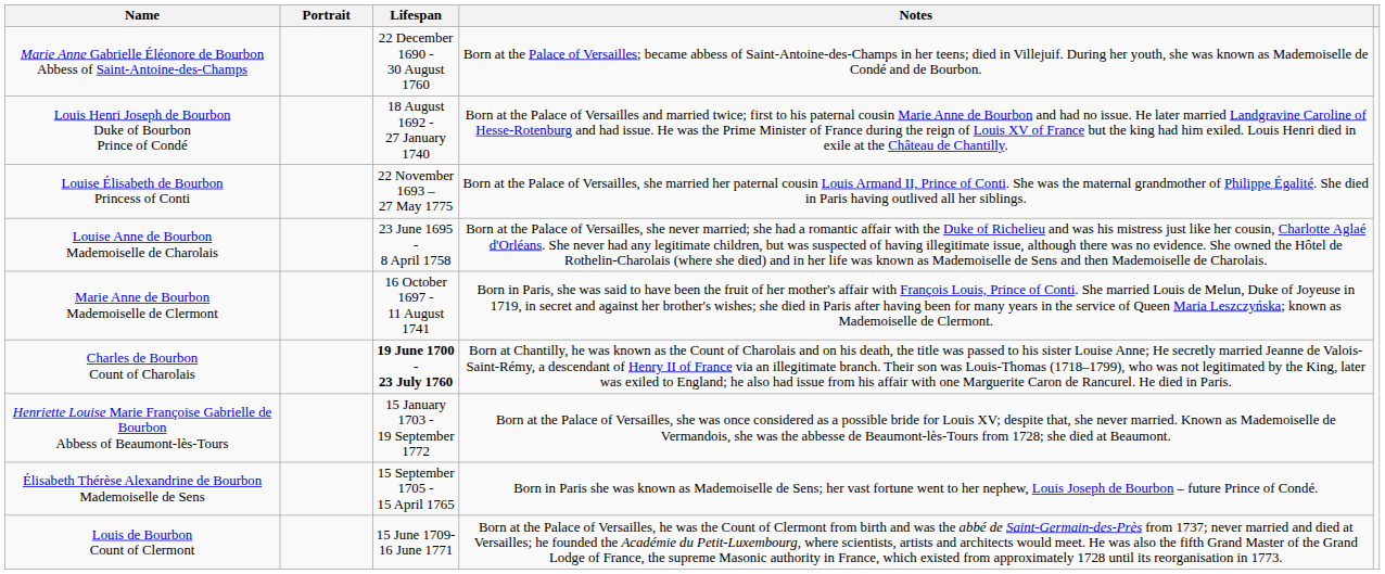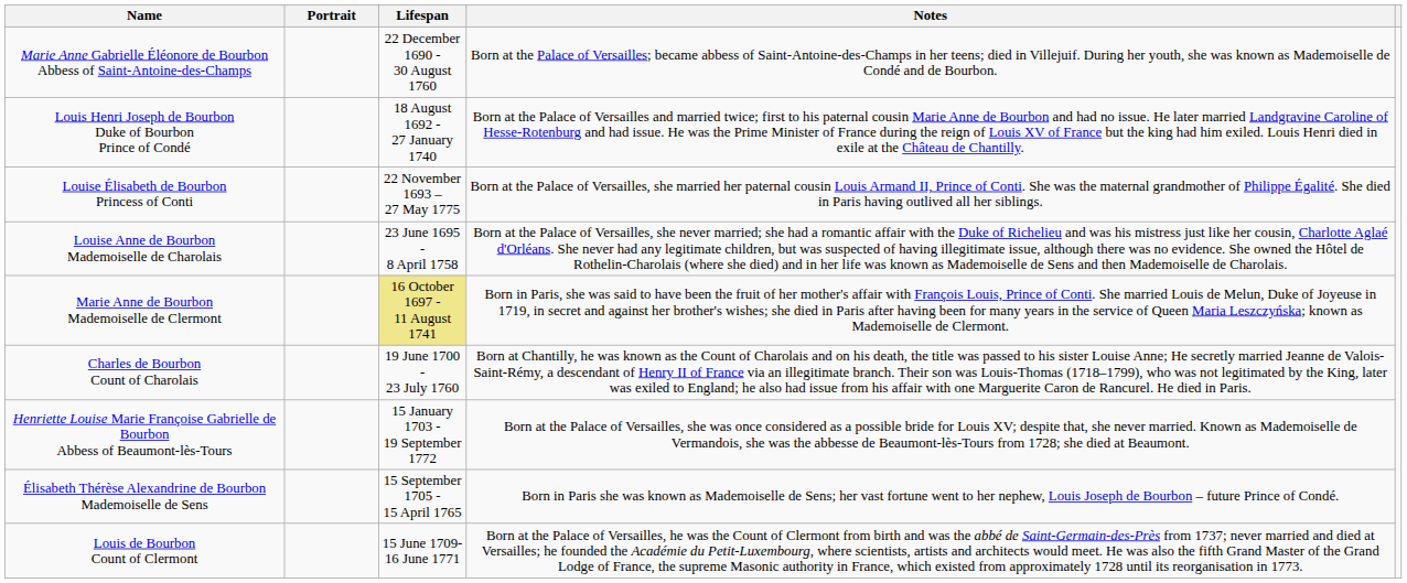Marie Anne de Bourbon Mademoiselle de Clermont | Lifespan: no background -> khaki background
Charles de Bourbon Count of Charolais | Lifespan: bold -> normal
